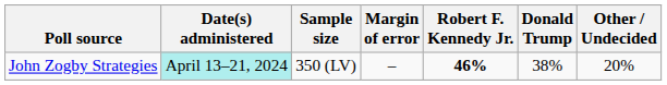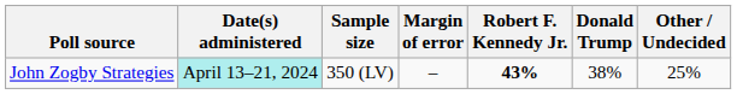John Zogby Strategies | Robert F. Kennedy Jr.: 46% -> 43%
John Zogby Strategies | Other / Undecided: 20% -> 25%
